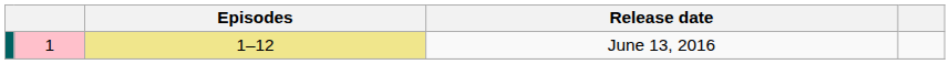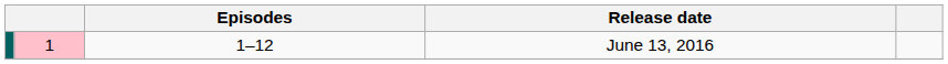June 13, 2016 | Episodes: khaki background -> no background
